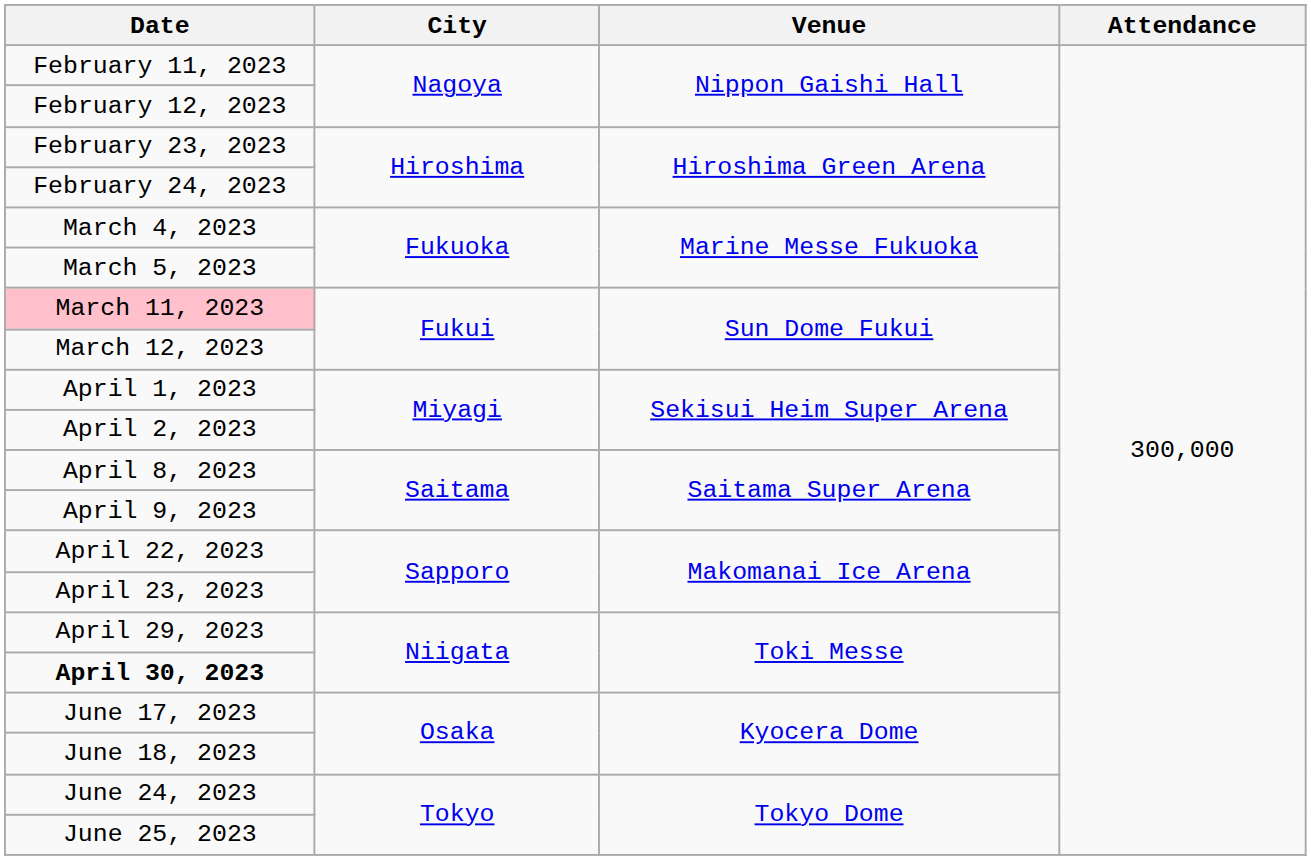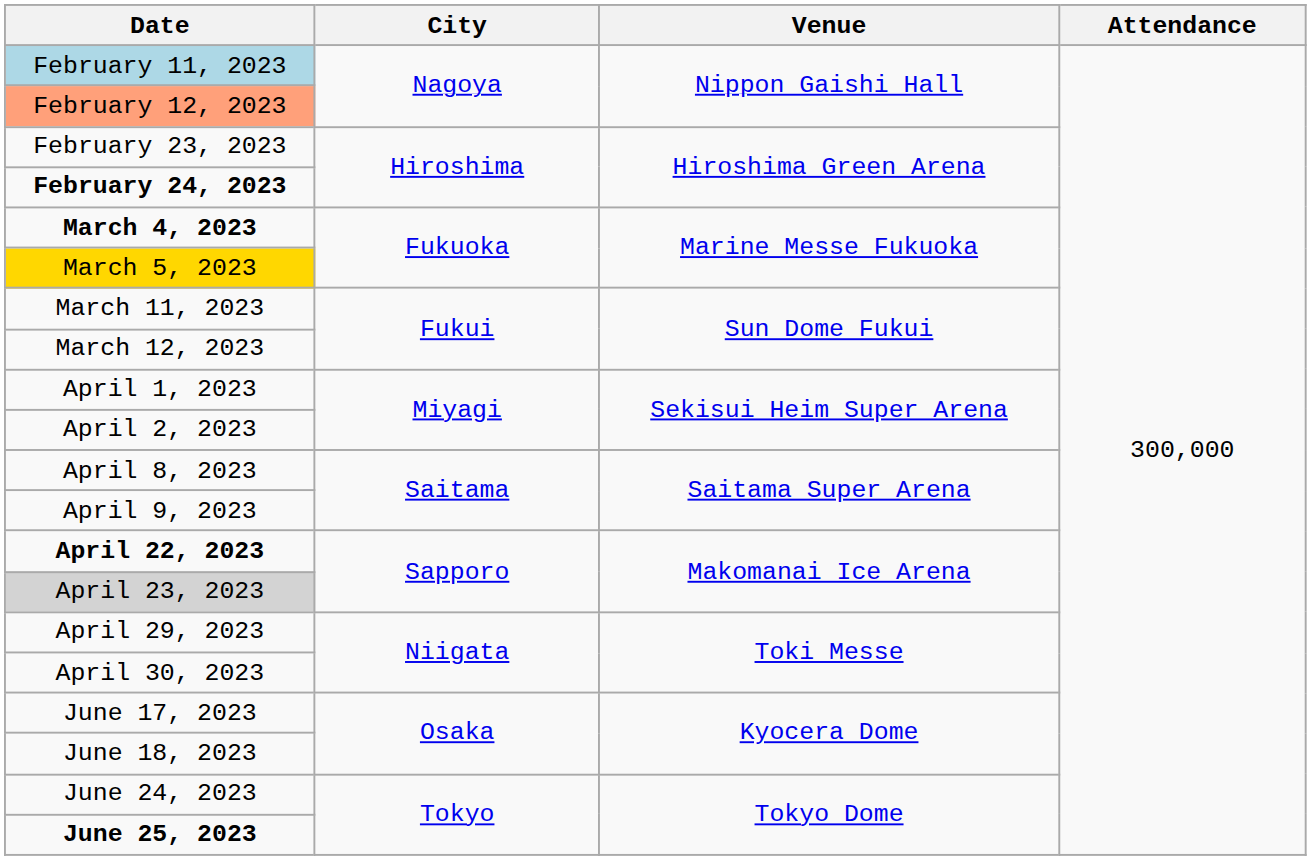February 11, 2023 | Date: no background -> lightblue background
February 12, 2023 | Date: no background -> lightsalmon background
February 24, 2023 | Date: normal -> bold
March 4, 2023 | Date: normal -> bold
March 5, 2023 | Date: no background -> gold background
March 11, 2023 | Date: pink background -> no background
April 22, 2023 | Date: normal -> bold
April 23, 2023 | Date: no background -> lightgrey background
April 30, 2023 | Date: bold -> normal
June 25, 2023 | Date: normal -> bold
